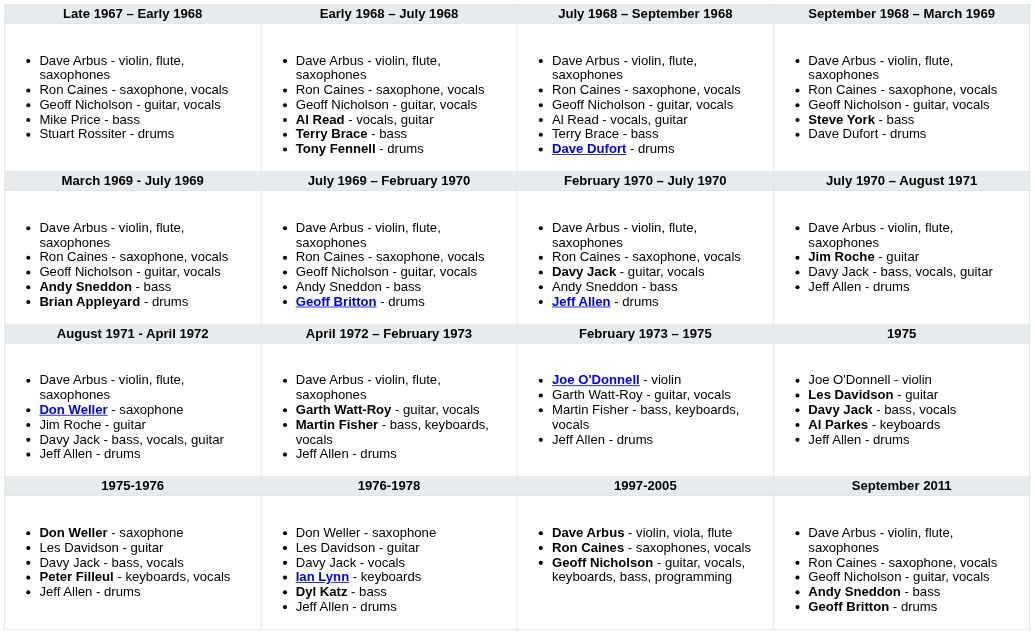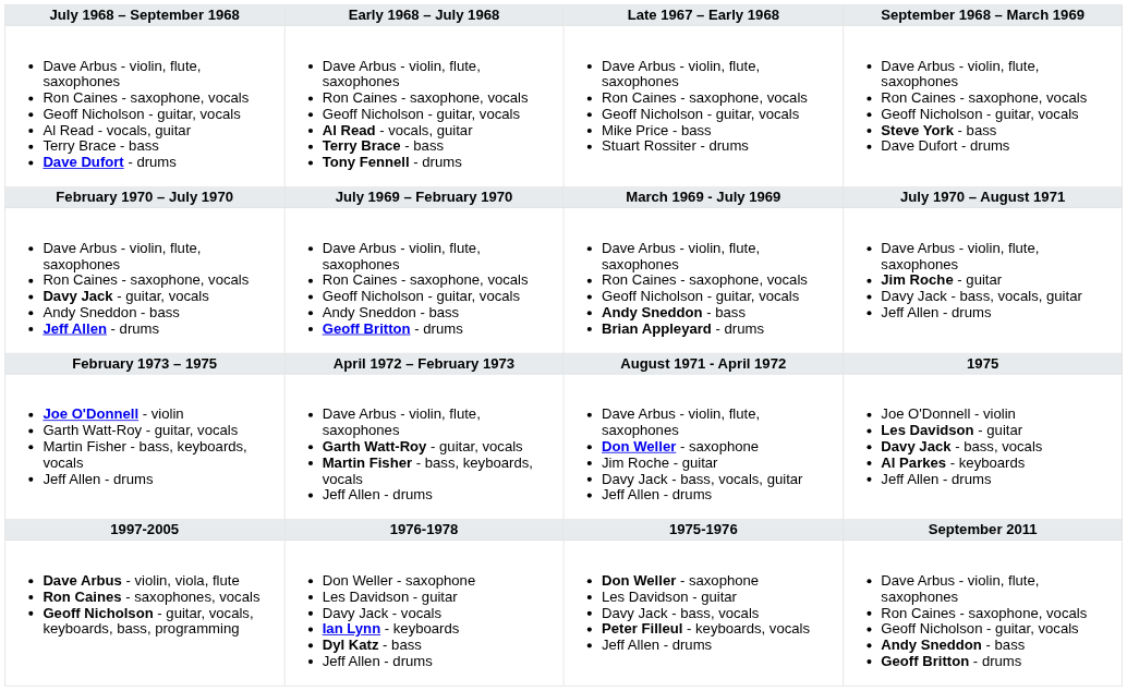columns swapped: Late 1967 – Early 1968 <-> July 1968 – September 1968
